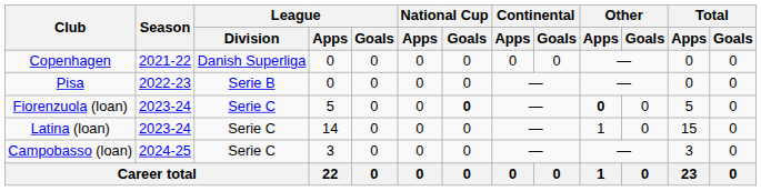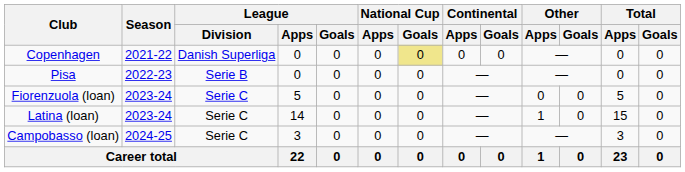Copenhagen | National Cup / Goals: no background -> khaki background
Fiorenzuola (loan) | National Cup / Goals: bold -> normal
Fiorenzuola (loan) | Other / Apps: bold -> normal
